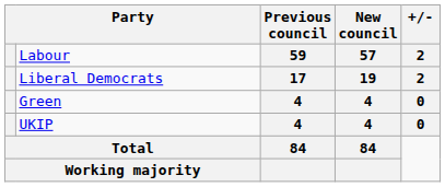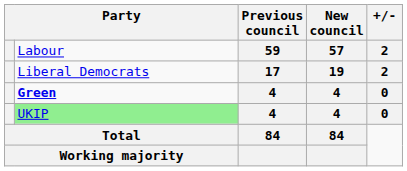Green | column 2: normal -> bold
UKIP | column 2: no background -> lightgreen background
